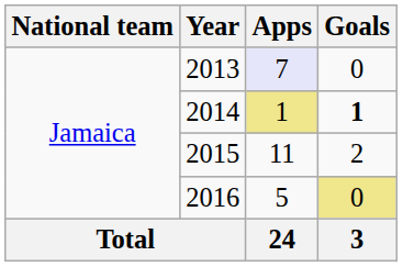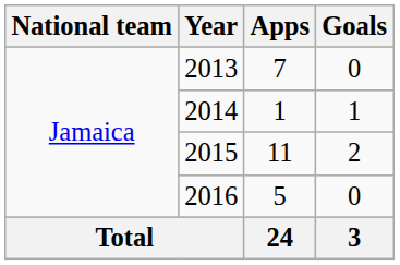2013 | Apps: lavender background -> no background
2014 | Apps: khaki background -> no background
2014 | Goals: bold -> normal
2016 | Goals: khaki background -> no background
